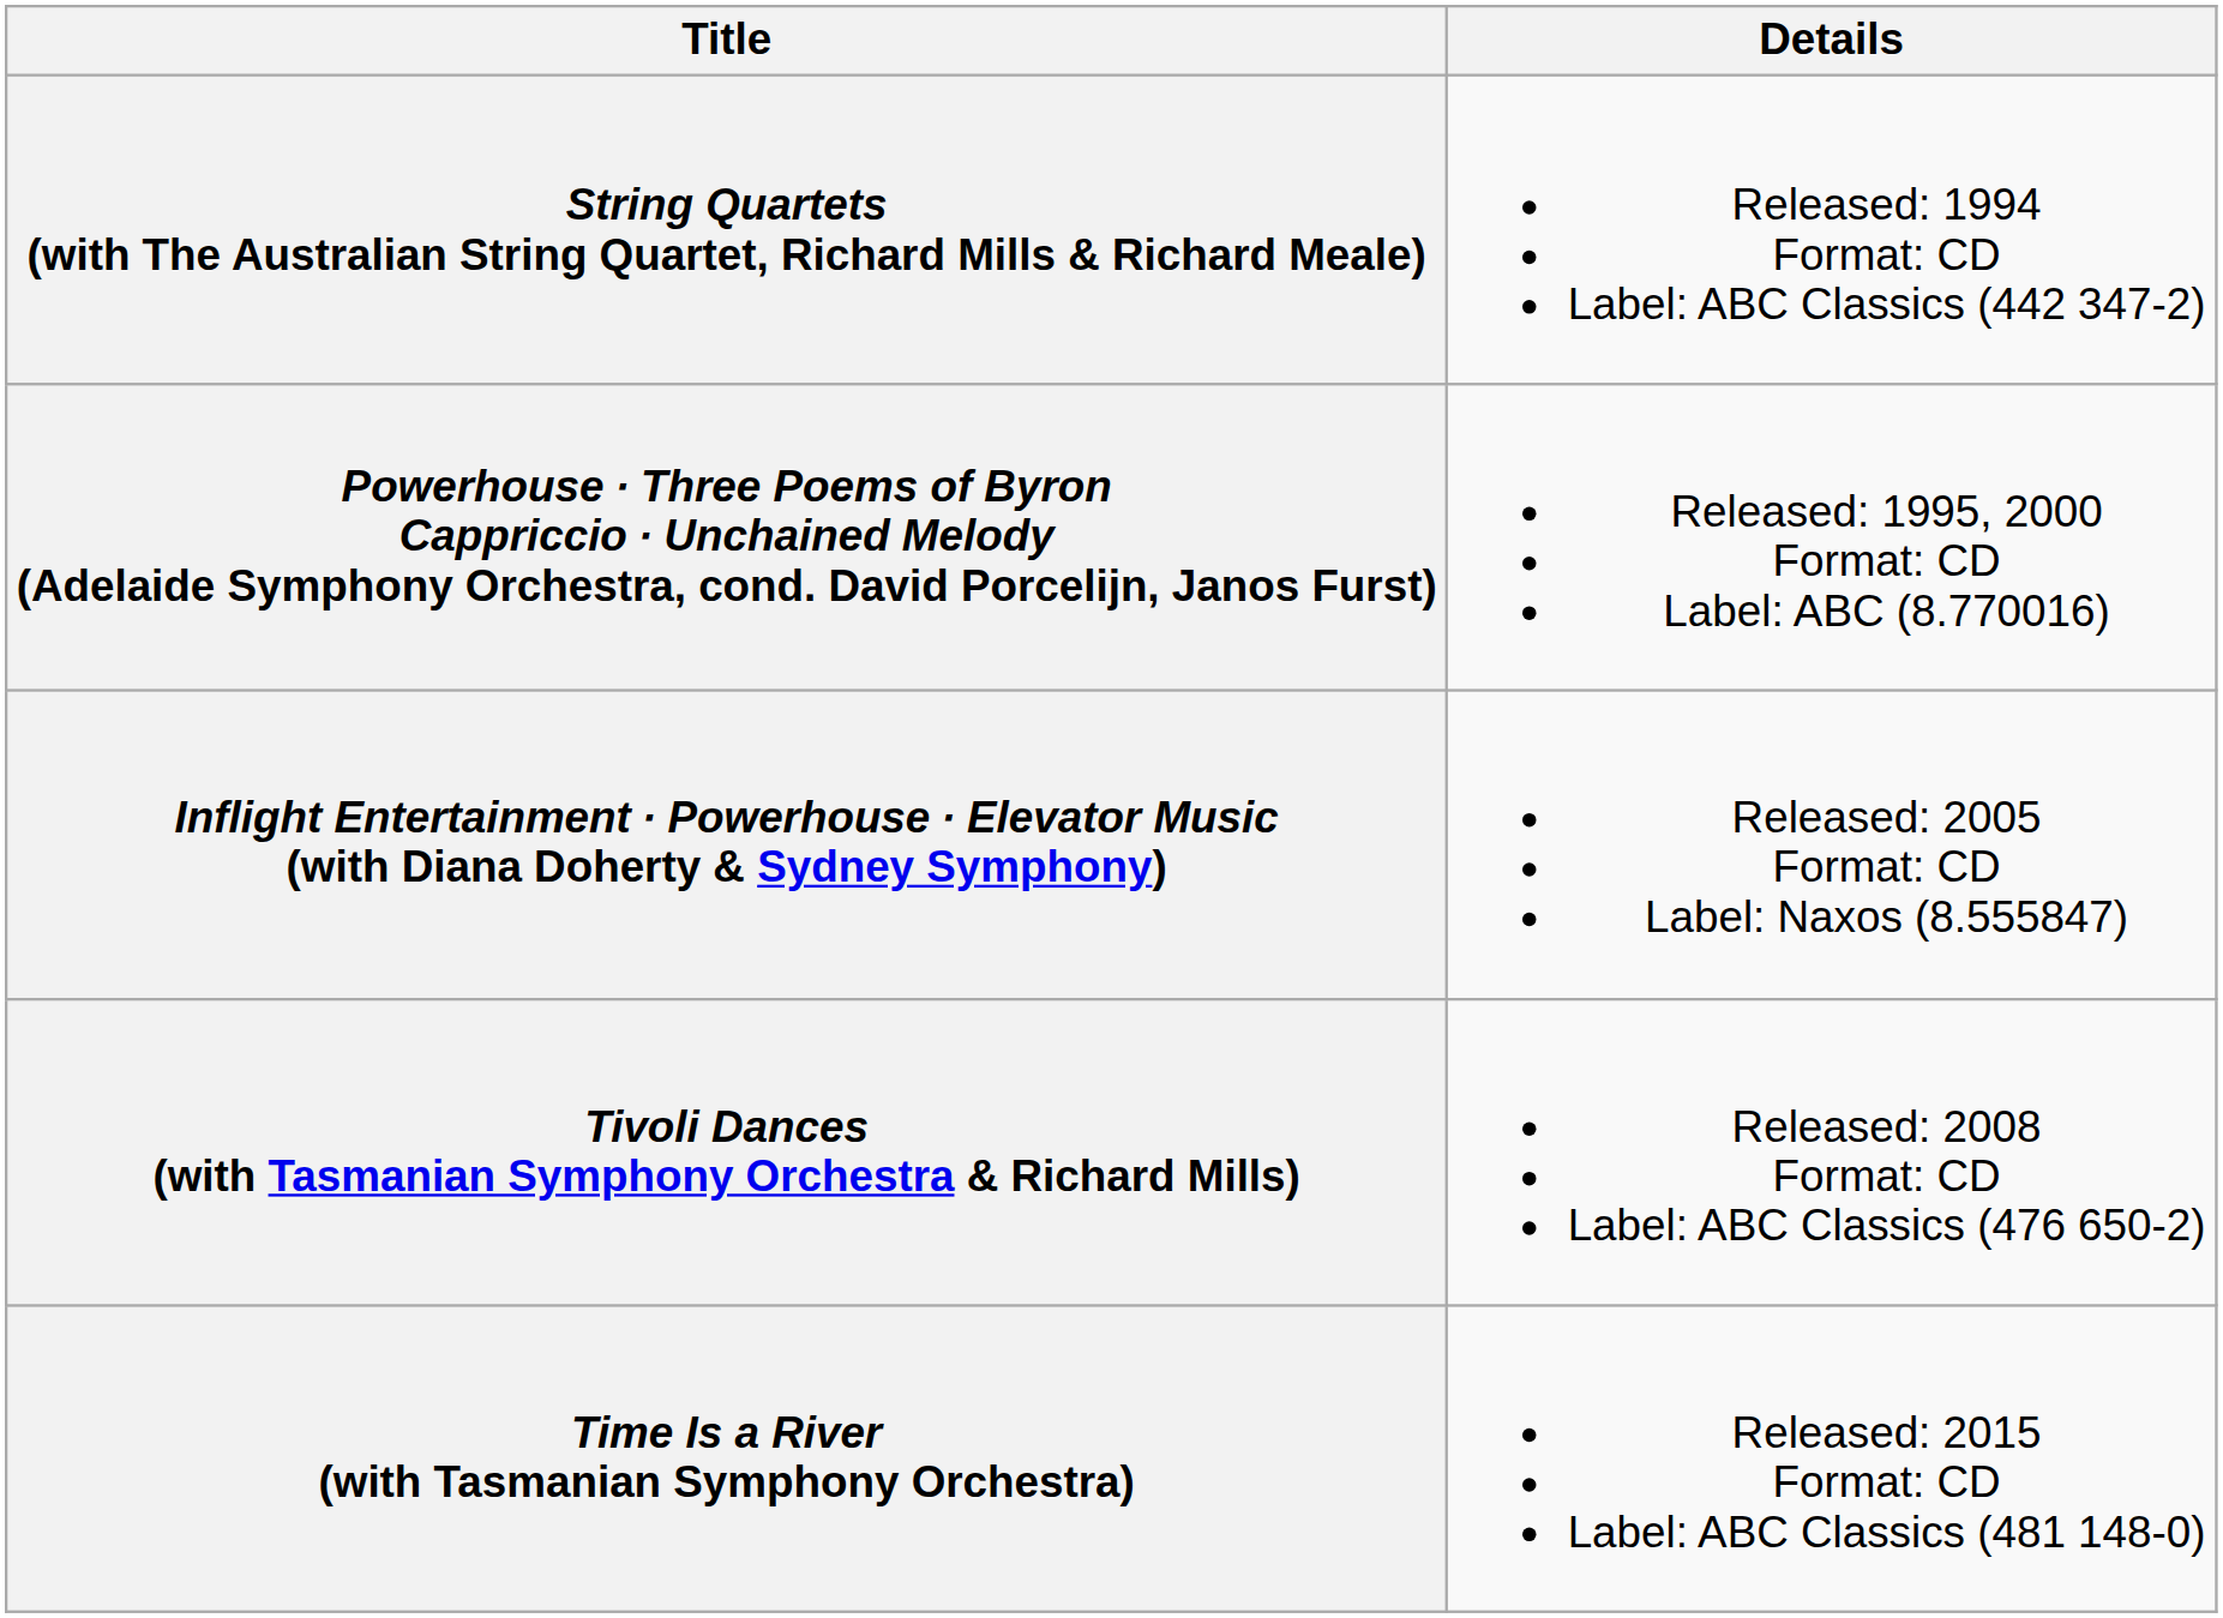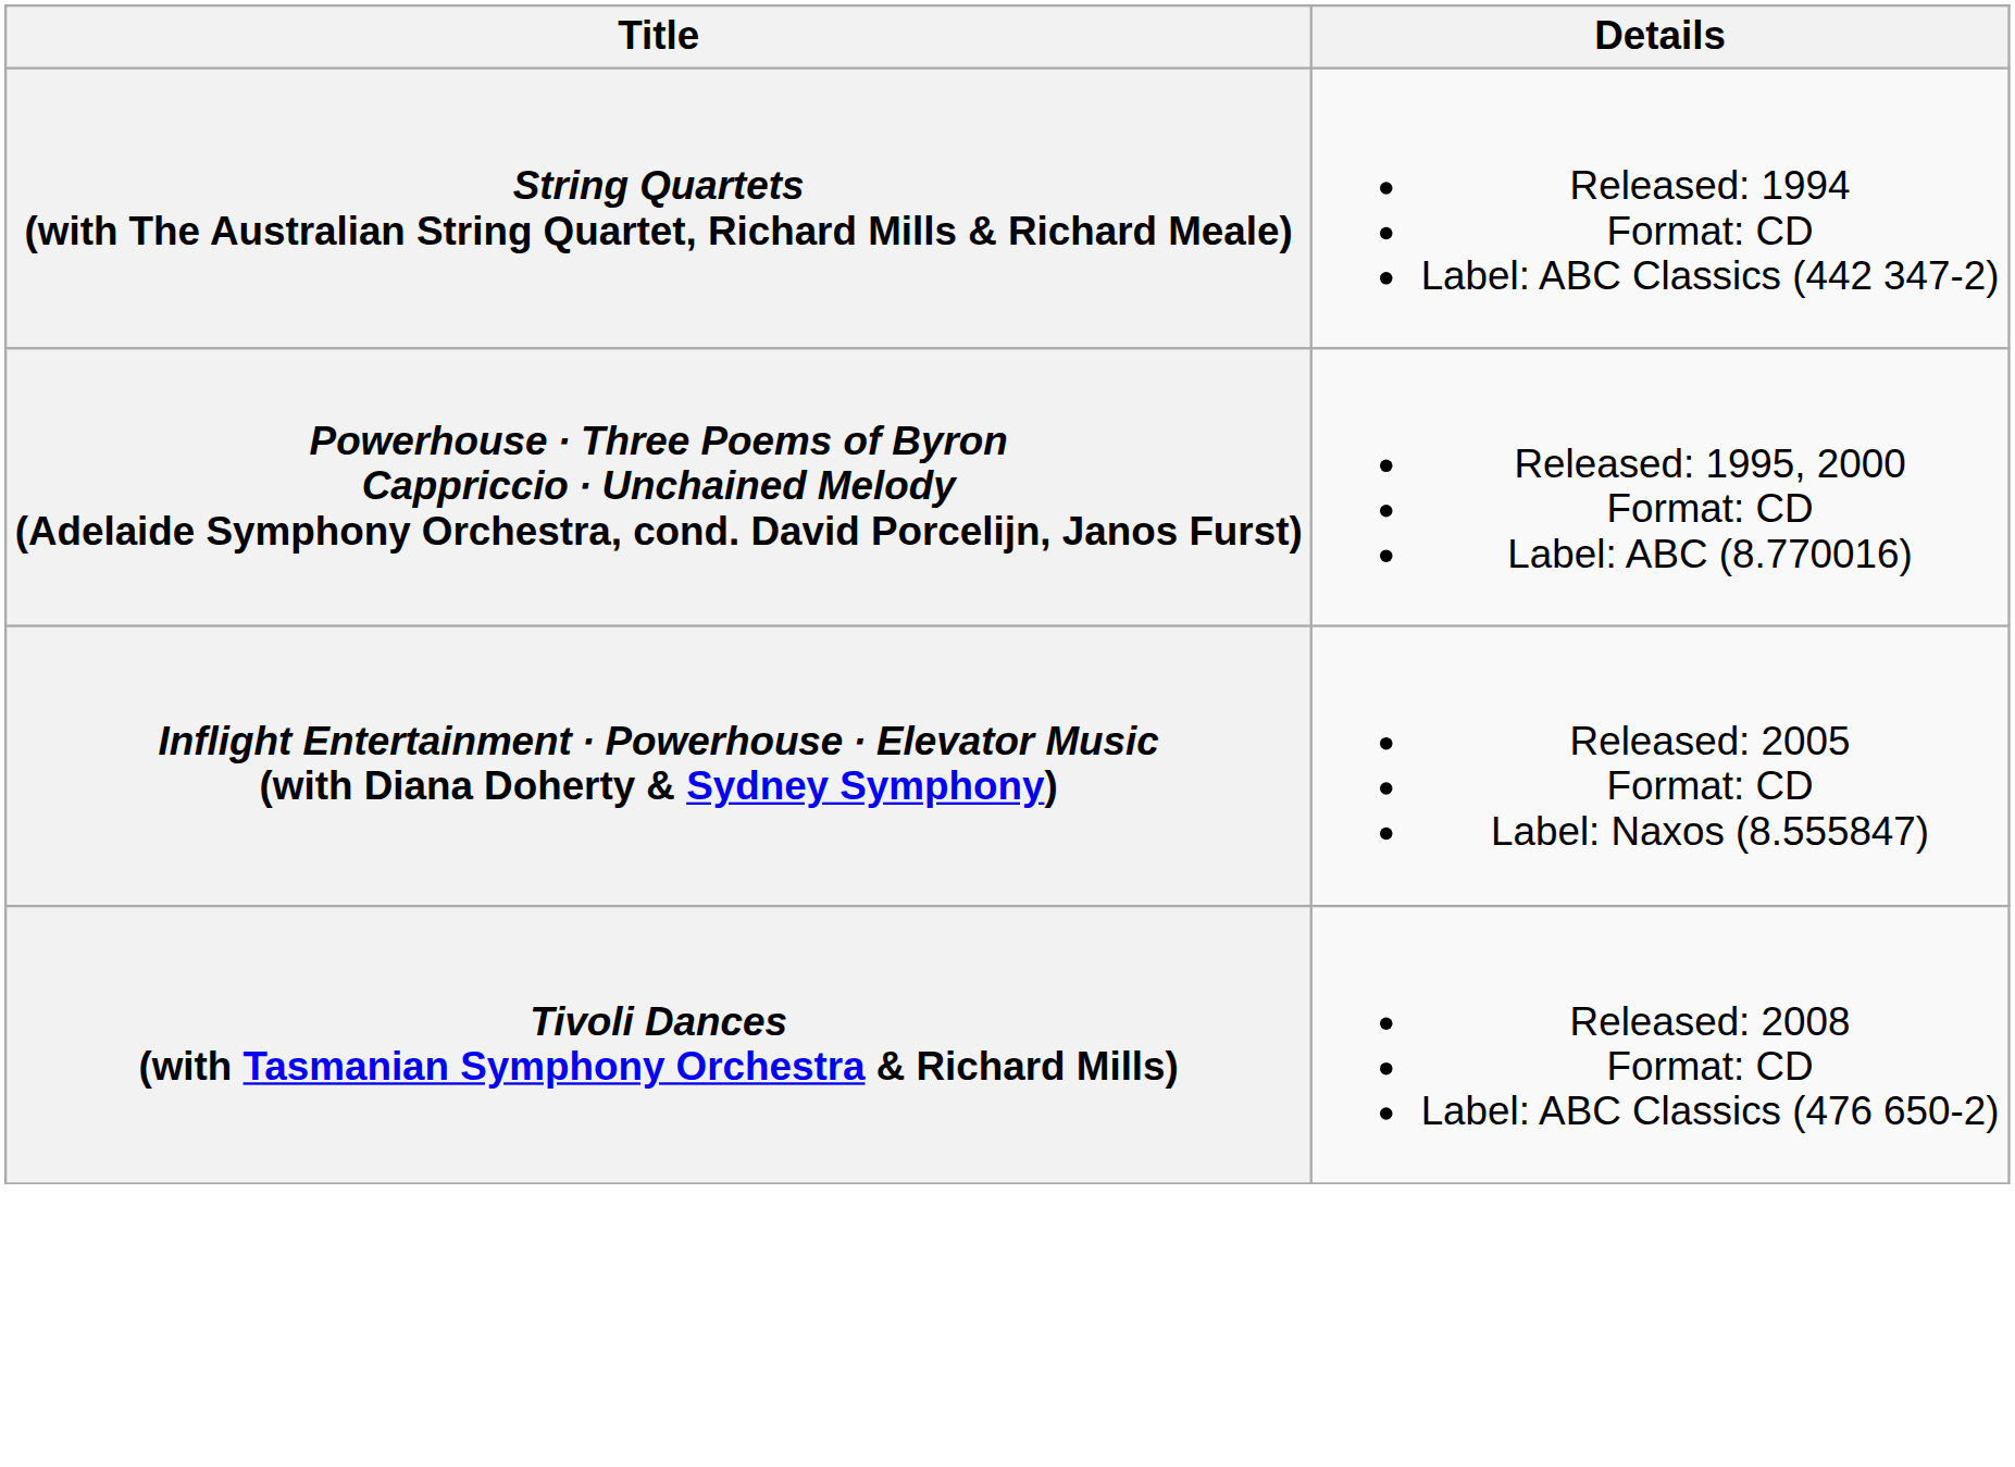- row: Time Is a River (with Tasmanian Symphony Orchestra) | Released: 2015 Format: CD Label: ABC Classics (481 148-0)
